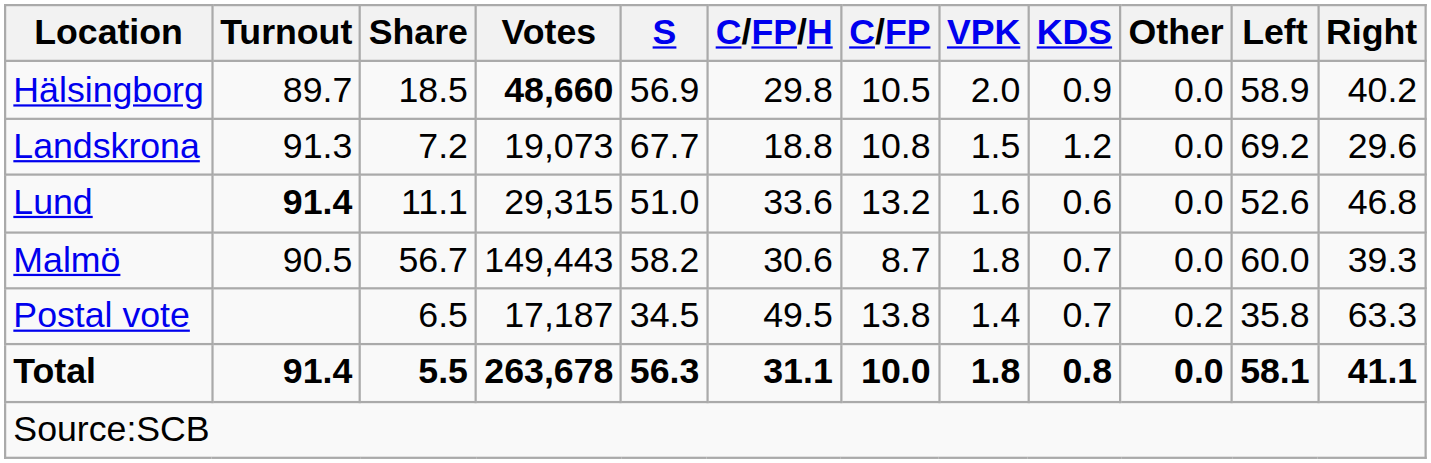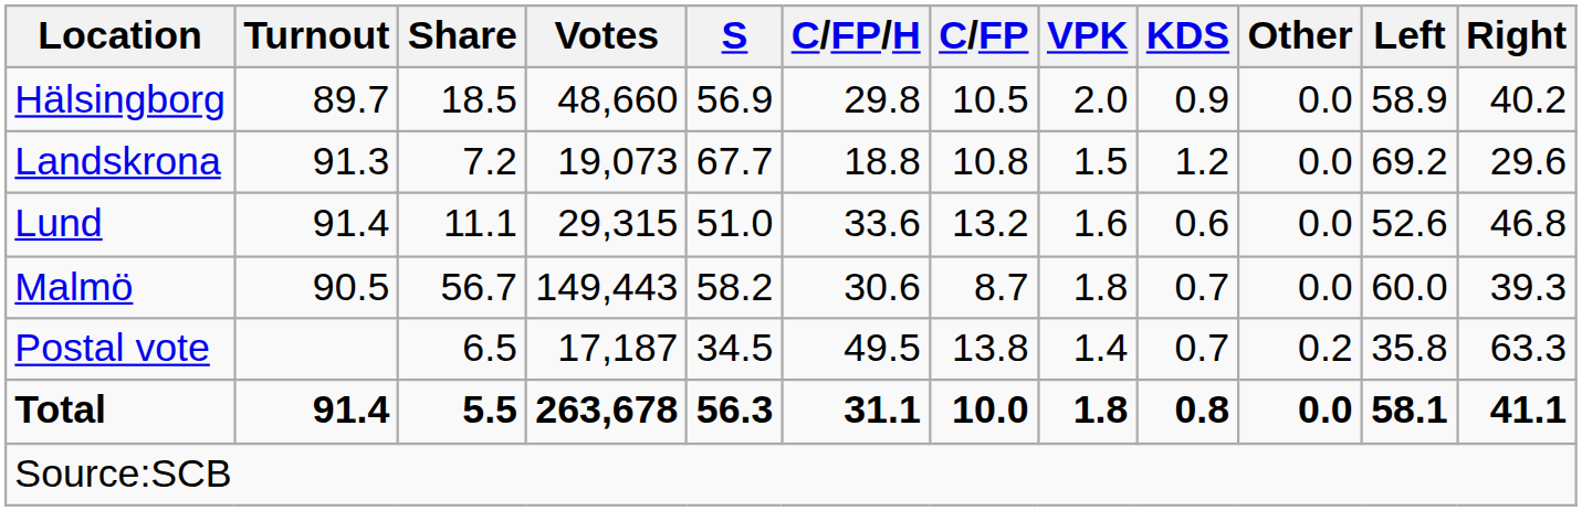Hälsingborg | Votes: bold -> normal
Lund | Turnout: bold -> normal
